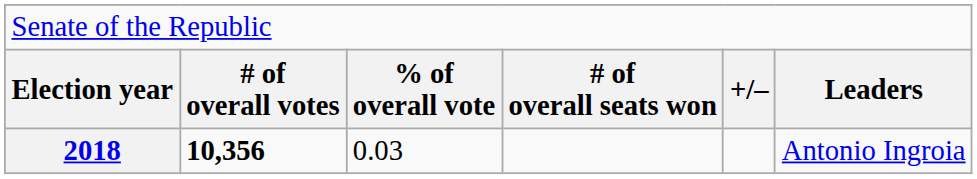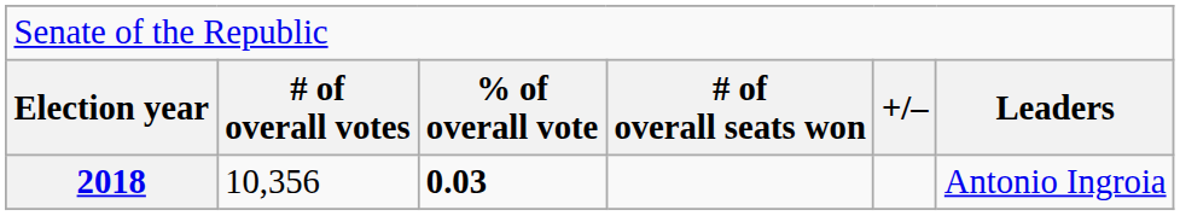2018 | column 2: bold -> normal
2018 | column 3: normal -> bold
